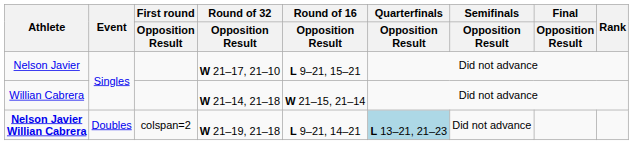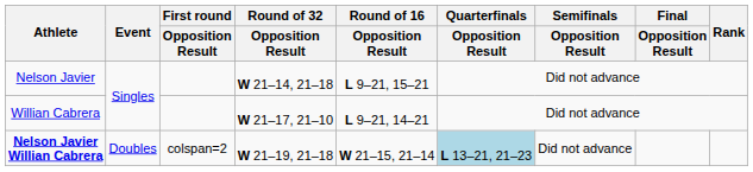Nelson Javier | Round of 32 / Opposition Result: W 21–17, 21–10 -> W 21–14, 21–18
Willian Cabrera | Round of 32 / Opposition Result: W 21–14, 21–18 -> W 21–17, 21–10
Willian Cabrera | Round of 16 / Opposition Result: W 21–15, 21–14 -> L 9–21, 14–21
Nelson Javier Willian Cabrera | Round of 16 / Opposition Result: L 9–21, 14–21 -> W 21–15, 21–14
